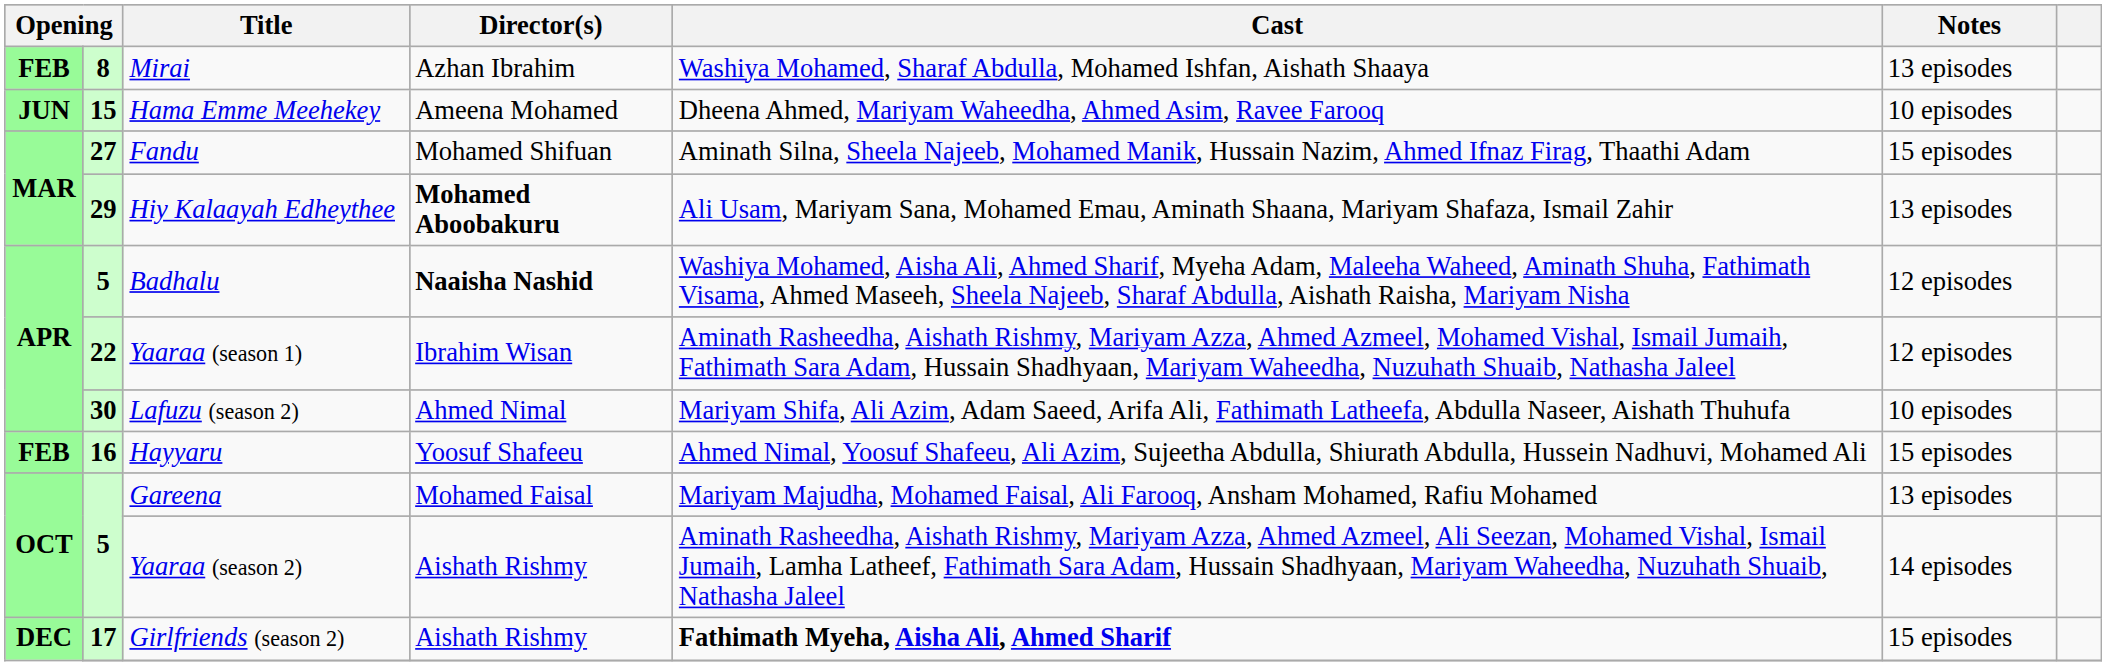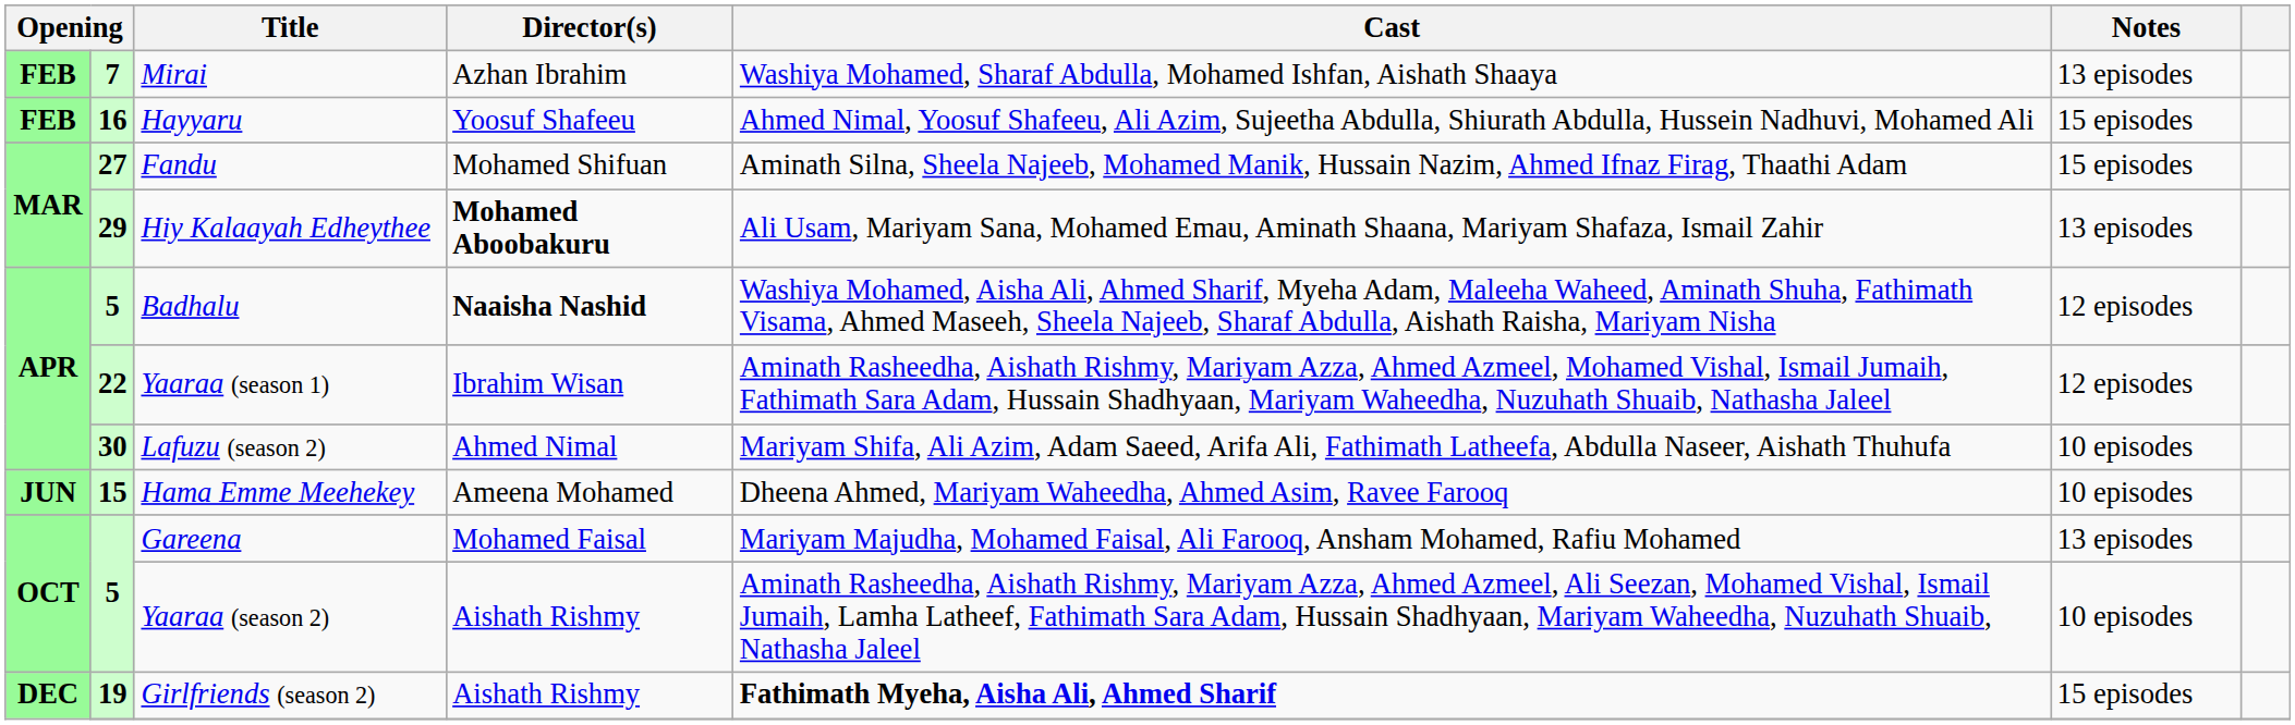Mirai | column 2: 8 -> 7
rows swapped: Hayyaru <-> Hama Emme Meehekey
Yaaraa (season 2) | Notes: 14 episodes -> 10 episodes
Girlfriends (season 2) | column 2: 17 -> 19
